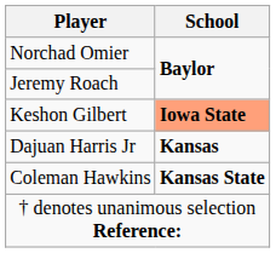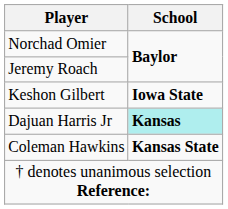Keshon Gilbert | School: lightsalmon background -> no background
Dajuan Harris Jr | School: no background -> paleturquoise background
